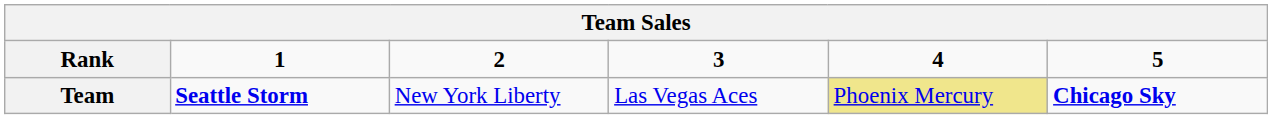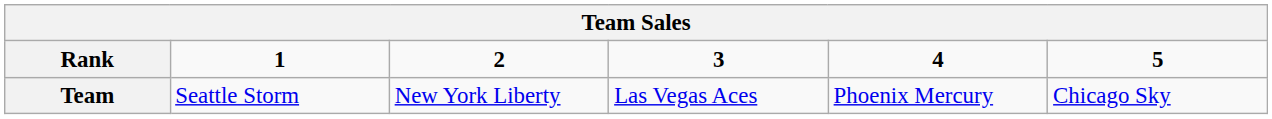Team | 1: bold -> normal
Team | 4: khaki background -> no background
Team | 5: bold -> normal
